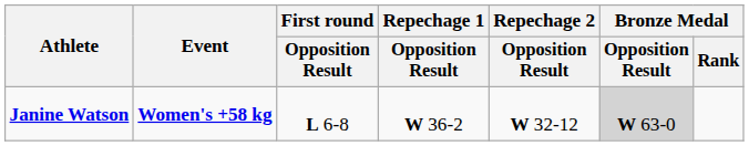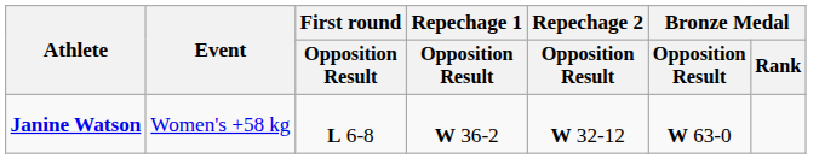Janine Watson | Event: bold -> normal
Janine Watson | Bronze Medal / Opposition Result: lightgrey background -> no background
